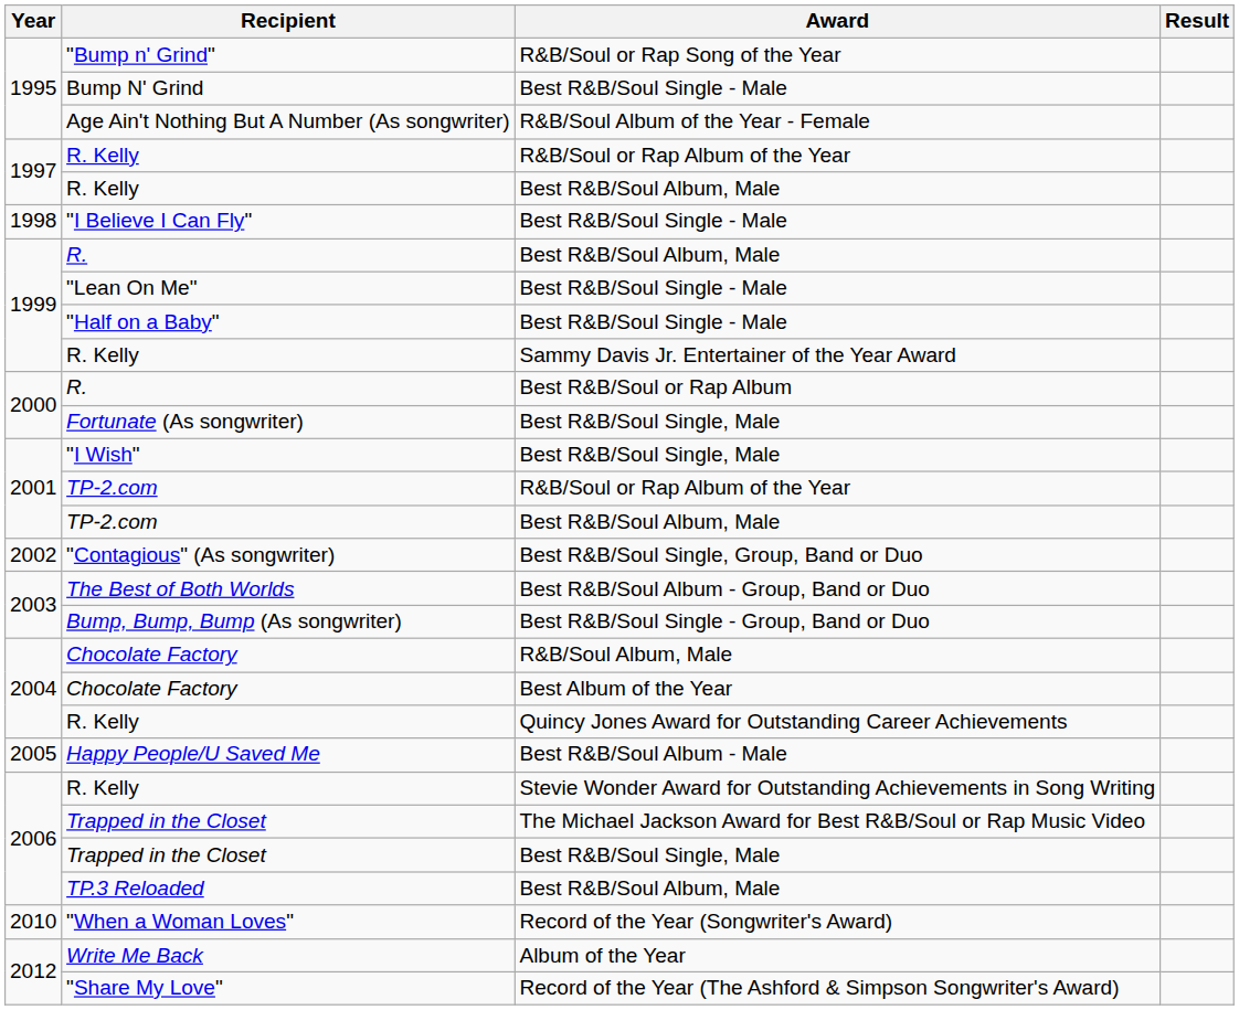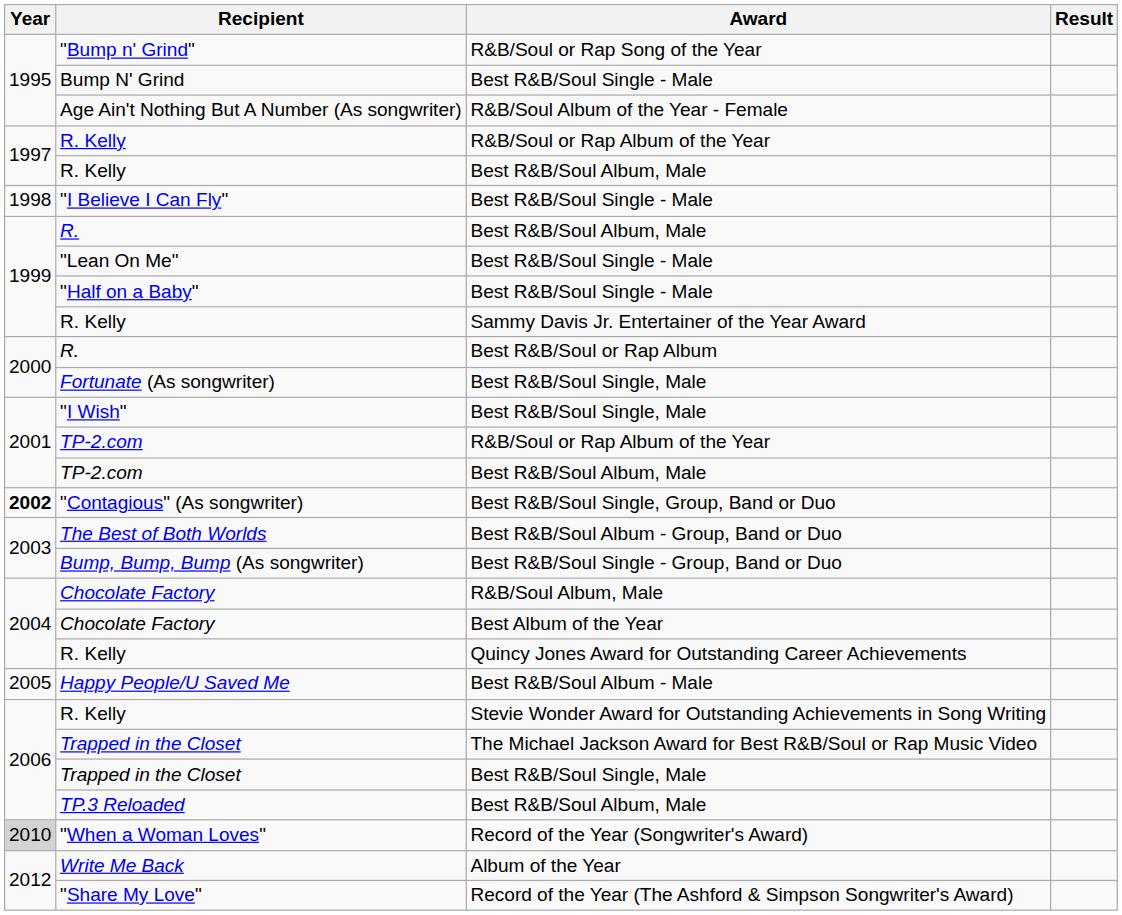"Contagious" (As songwriter) | Year: normal -> bold
"When a Woman Loves" | Year: no background -> lightgrey background
